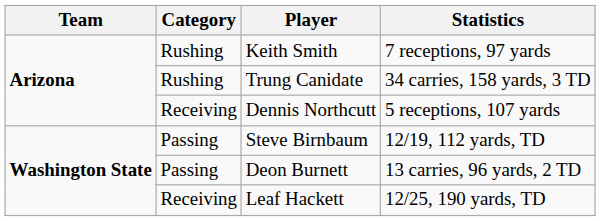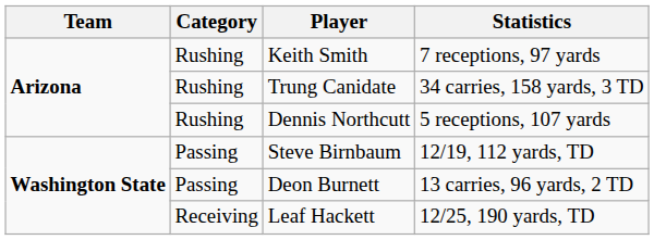Dennis Northcutt | Category: Receiving -> Rushing
